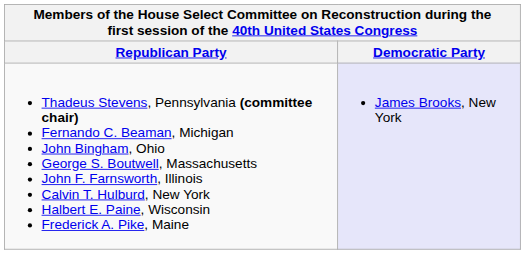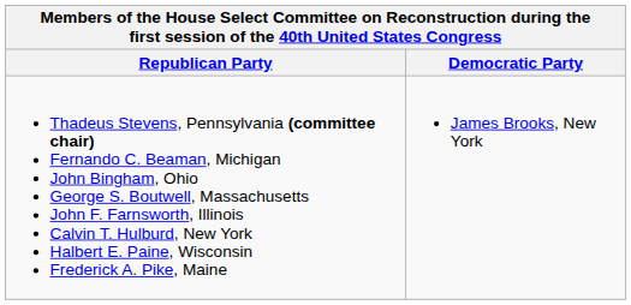row 3 | Democratic Party: lavender background -> no background
